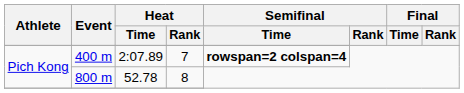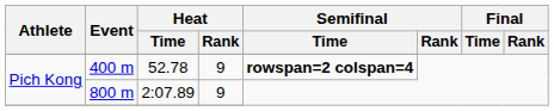400 m | Heat / Time: 2:07.89 -> 52.78
400 m | Heat / Rank: 7 -> 9
800 m | Heat / Time: 52.78 -> 2:07.89
800 m | Heat / Rank: 8 -> 9
